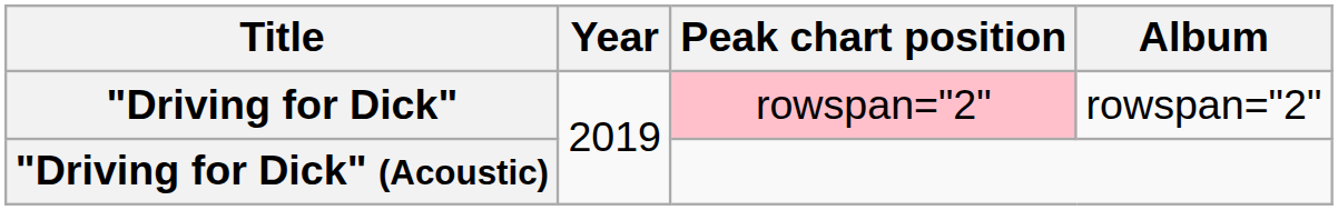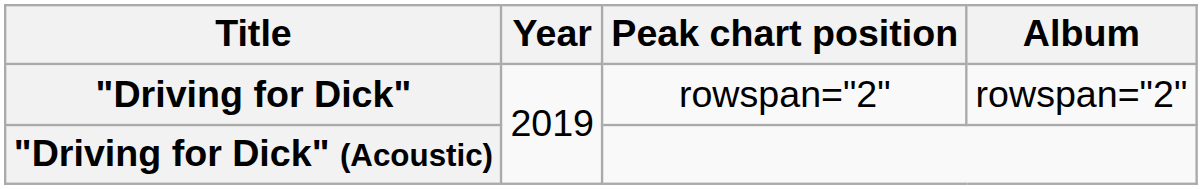"Driving for Dick" | Peak chart position: pink background -> no background
